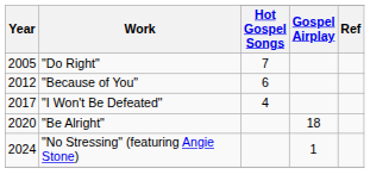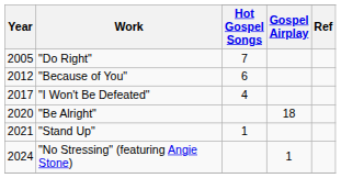+ row: 2021 | "Stand Up" | 1
